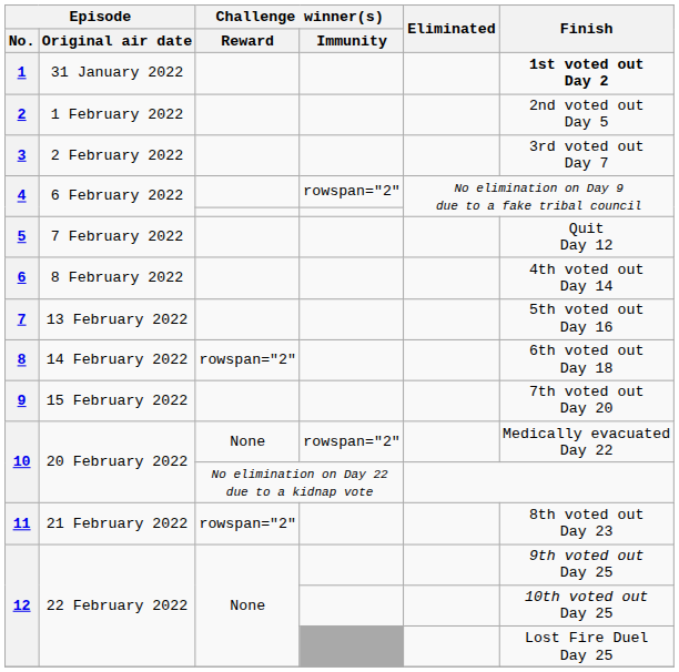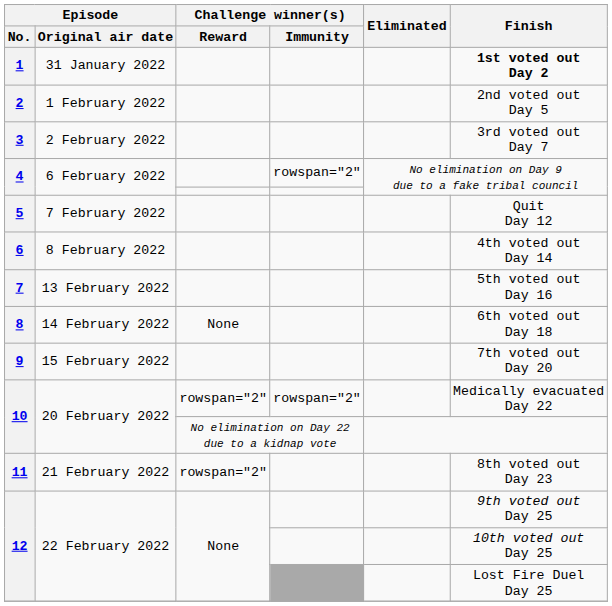8 | Challenge winner(s) / Reward: rowspan="2" -> None
10 / rowspan="2" | Challenge winner(s) / Reward: None -> rowspan="2"
